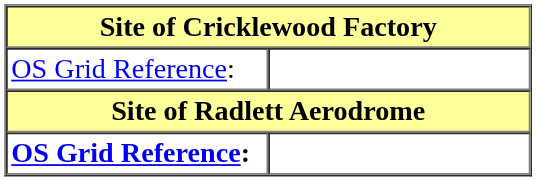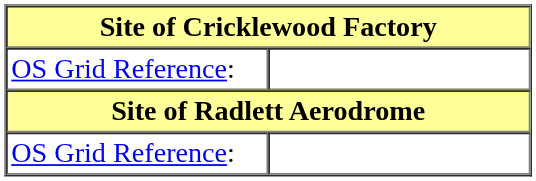row 4 | column 1: bold -> normal
